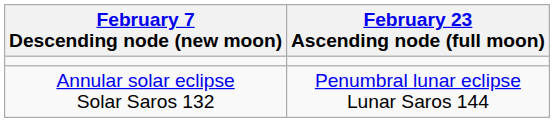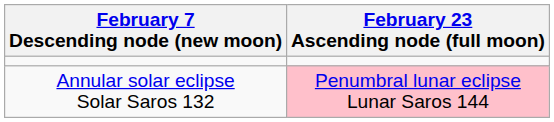Annular solar eclipse Solar Saros 132 | February 23 Ascending node (full moon): no background -> pink background
